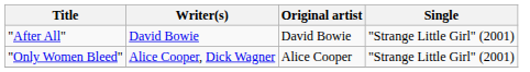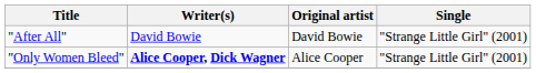"Only Women Bleed" | Writer(s): normal -> bold
